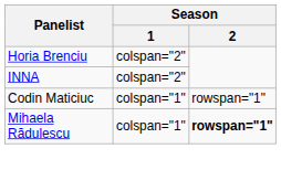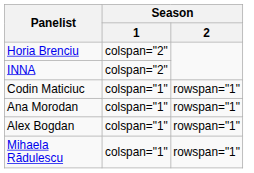+ row: Ana Morodan | colspan="1" | rowspan="1"
+ row: Alex Bogdan | colspan="1" | rowspan="1"
Mihaela Rădulescu | Season / 2: bold -> normal
